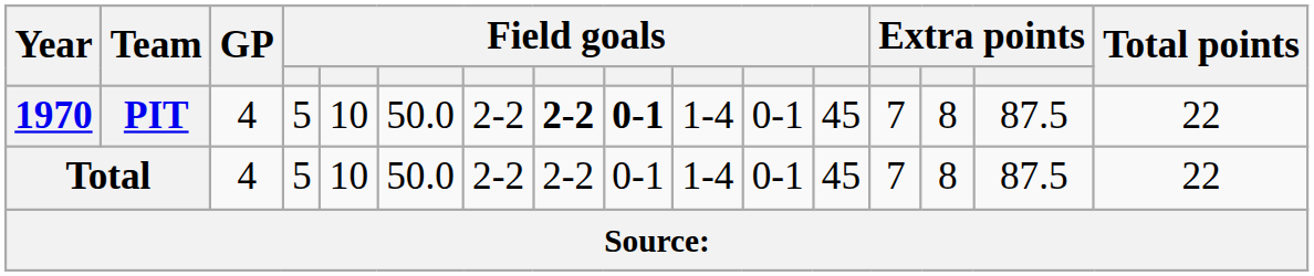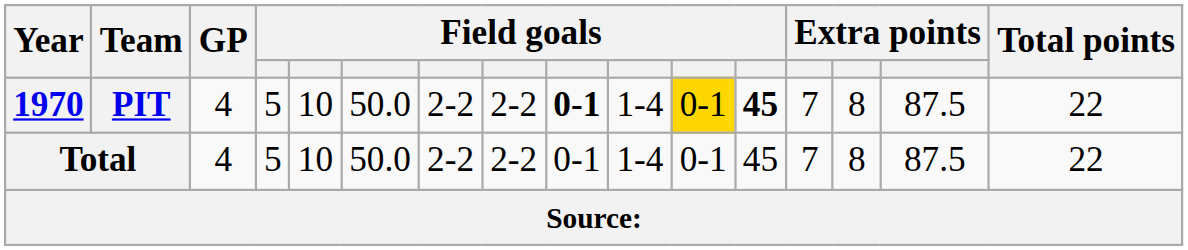1970 | column 8: bold -> normal
1970 | column 11: no background -> gold background
1970 | column 12: normal -> bold
